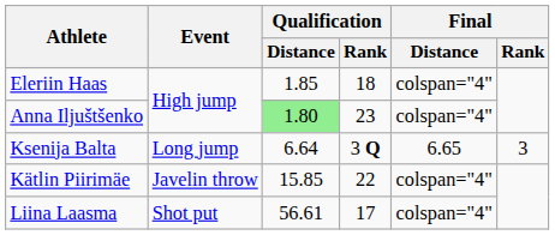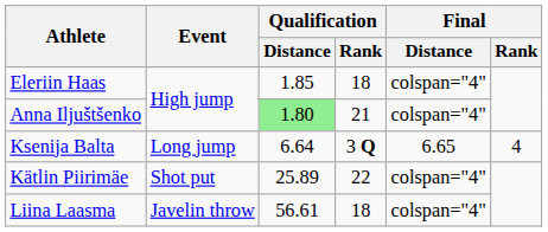Anna Iljuštšenko | Qualification / Rank: 23 -> 21
Ksenija Balta | Final / Rank: 3 -> 4
Kätlin Piirimäe | Event: Javelin throw -> Shot put
Kätlin Piirimäe | Qualification / Distance: 15.85 -> 25.89
Liina Laasma | Event: Shot put -> Javelin throw
Liina Laasma | Qualification / Rank: 17 -> 18
